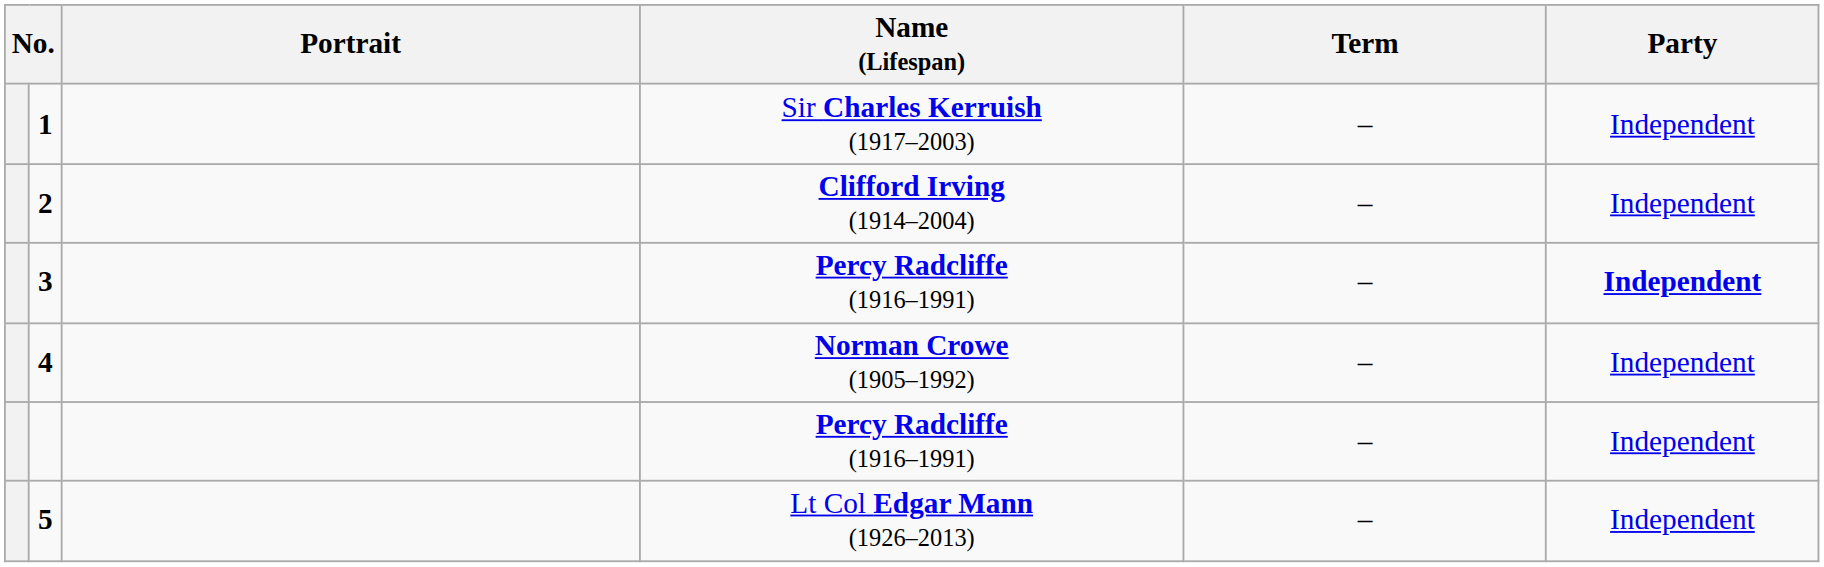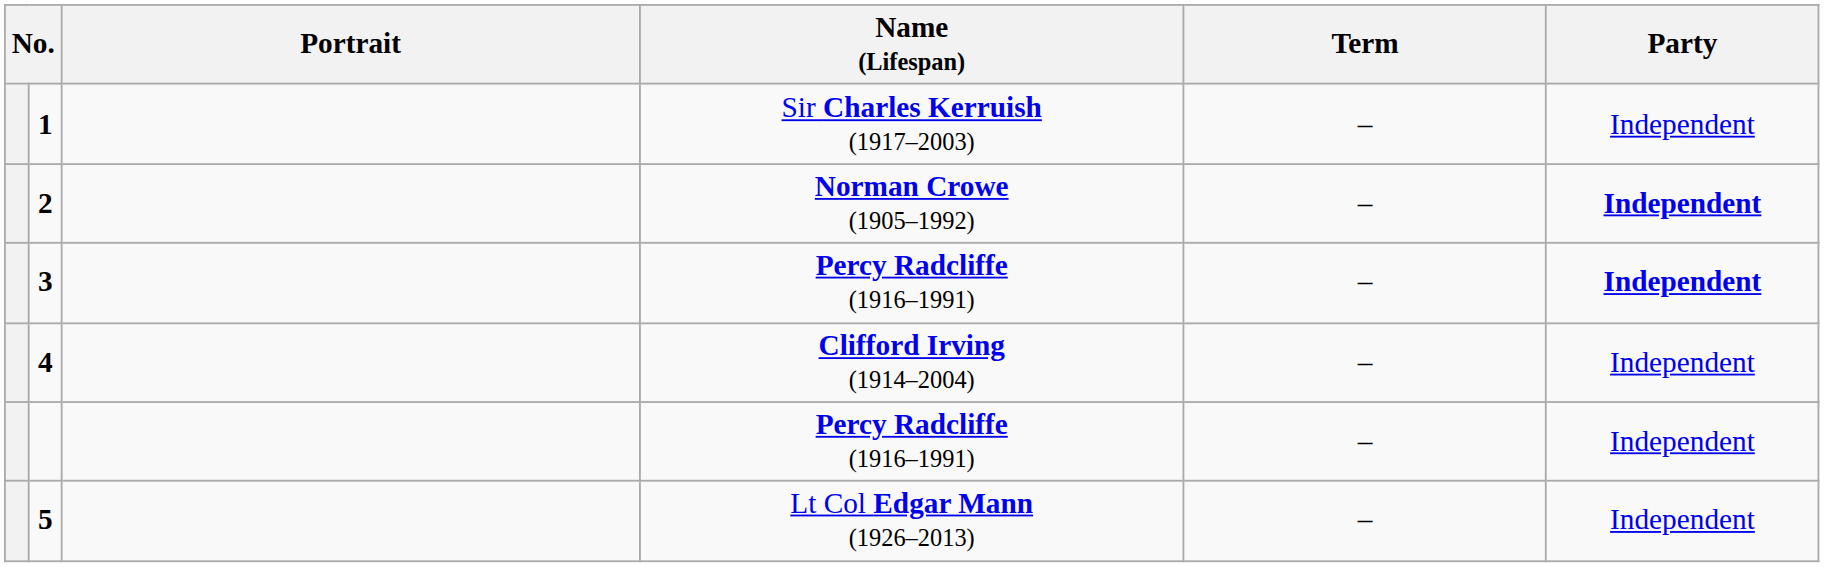2 | Name (Lifespan): Clifford Irving (1914–2004) -> Norman Crowe (1905–1992)
2 | Party: normal -> bold
4 | Name (Lifespan): Norman Crowe (1905–1992) -> Clifford Irving (1914–2004)
